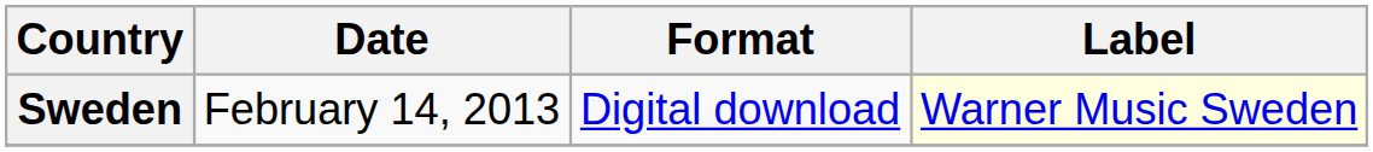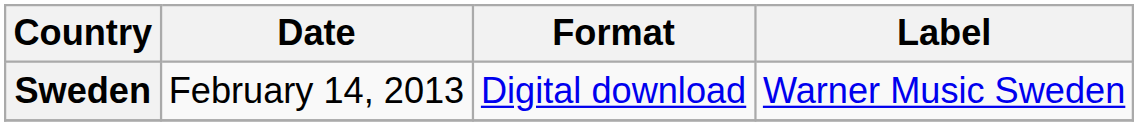Sweden | Label: lightyellow background -> no background
